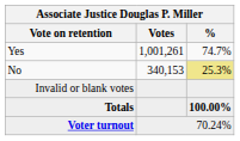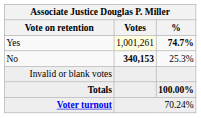Yes | Votes: no background -> lightyellow background
Yes | %: normal -> bold
No | Votes: normal -> bold
No | %: khaki background -> no background
